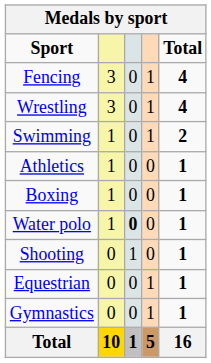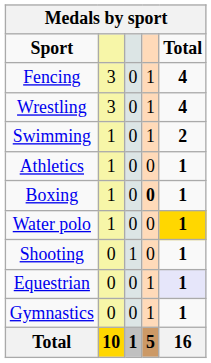Boxing | column 4: normal -> bold
Water polo | column 3: bold -> normal
Water polo | Total: no background -> gold background
Equestrian | Total: no background -> lavender background
